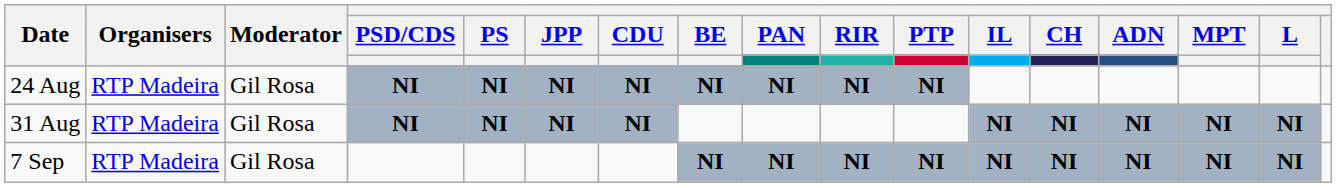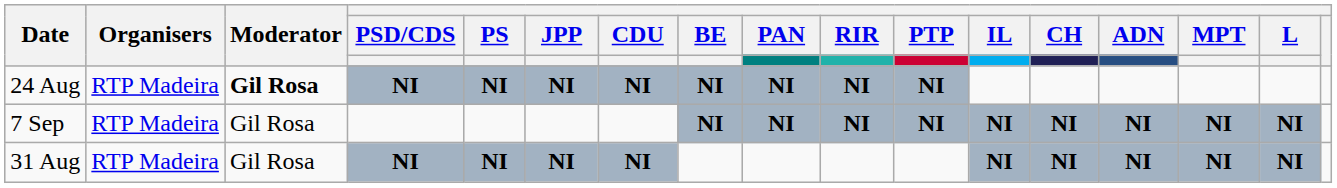24 Aug | Moderator: normal -> bold
rows swapped: 31 Aug <-> 7 Sep
